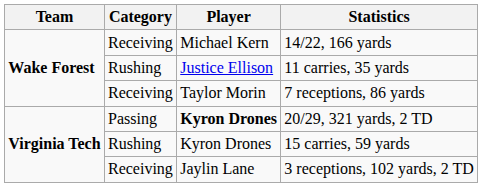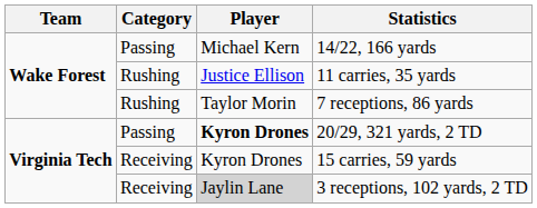14/22, 166 yards | Category: Receiving -> Passing
7 receptions, 86 yards | Category: Receiving -> Rushing
15 carries, 59 yards | Category: Rushing -> Receiving
3 receptions, 102 yards, 2 TD | Player: no background -> lightgrey background
